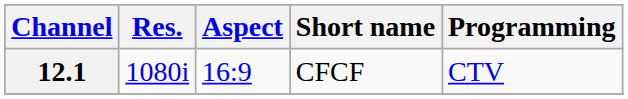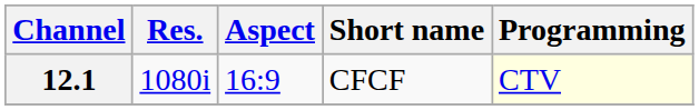12.1 | Programming: no background -> lightyellow background
